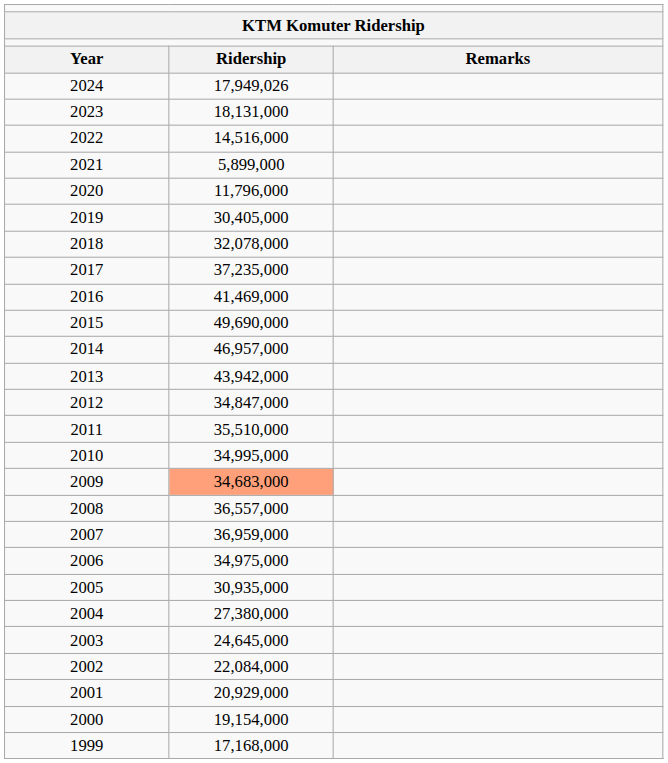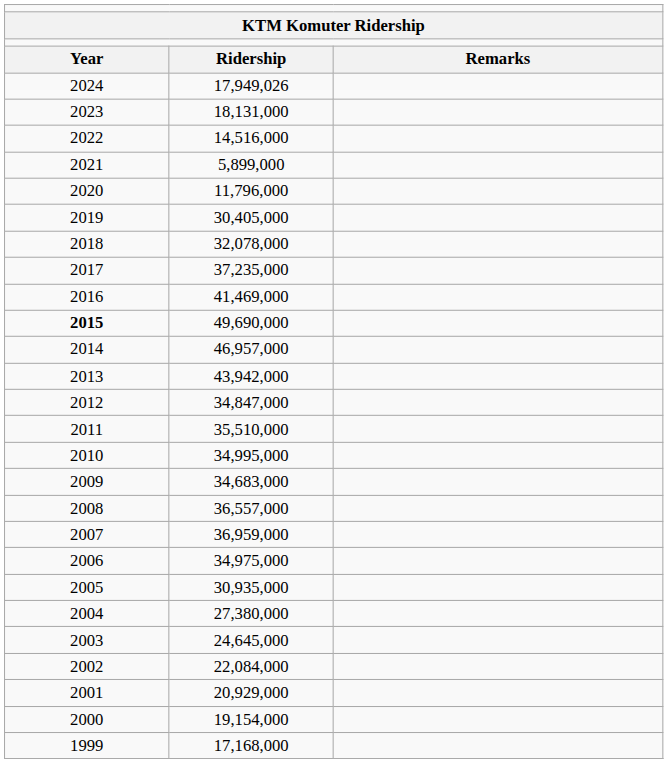2015 | column 1: normal -> bold
2009 | column 2: lightsalmon background -> no background
